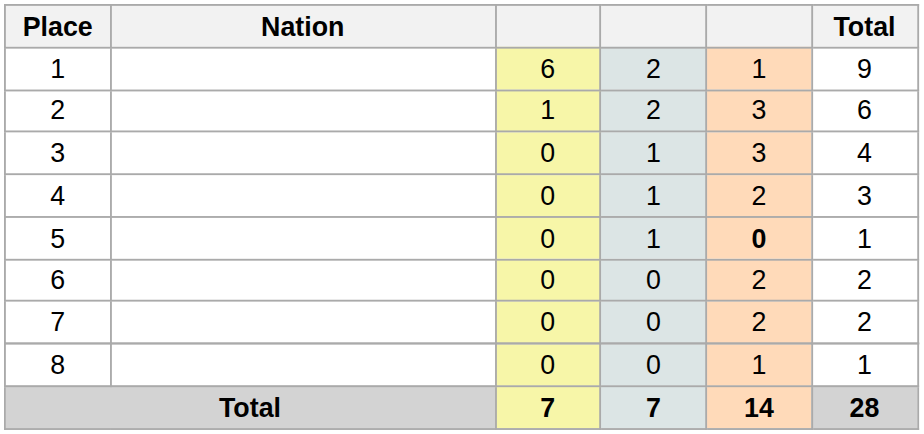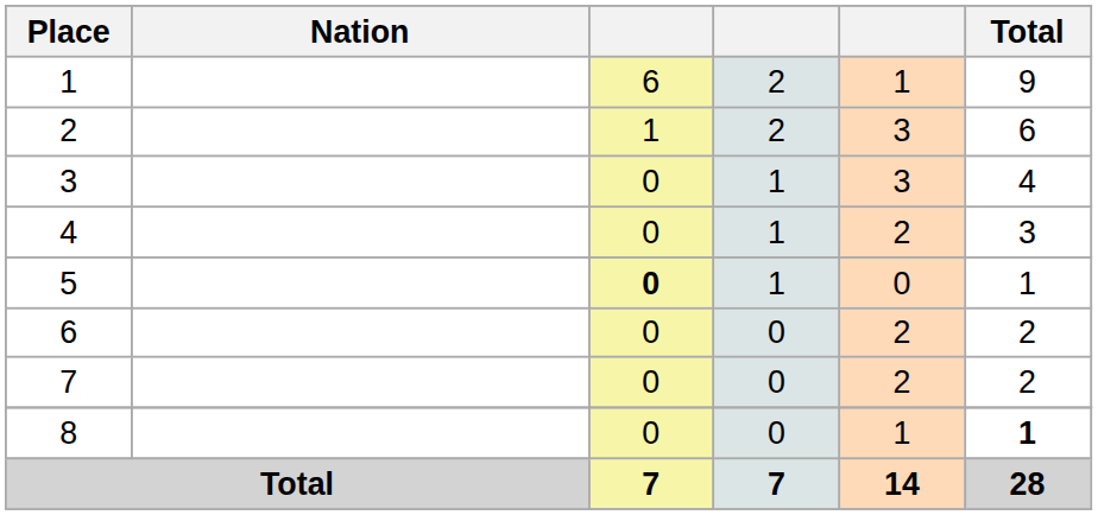5 | column 3: normal -> bold
5 | column 5: bold -> normal
8 | Total: normal -> bold
